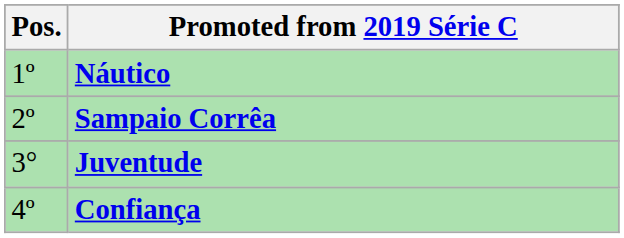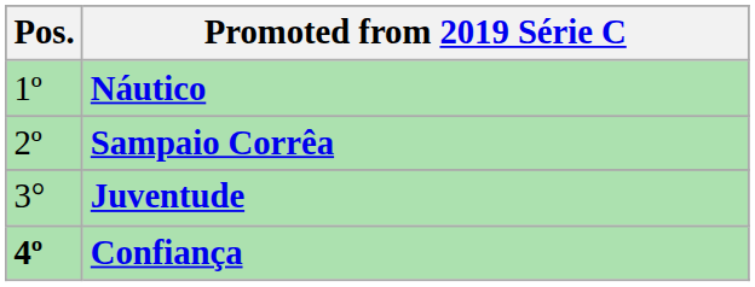Confiança | Pos.: normal -> bold
